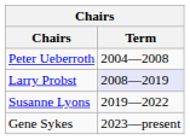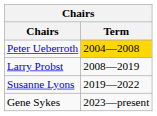Peter Ueberroth | Term: no background -> gold background
Larry Probst | Term: lavender background -> no background
